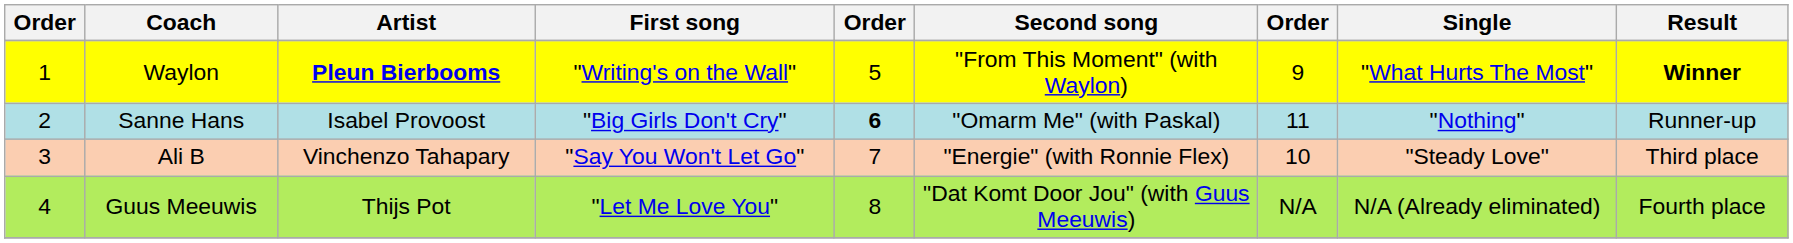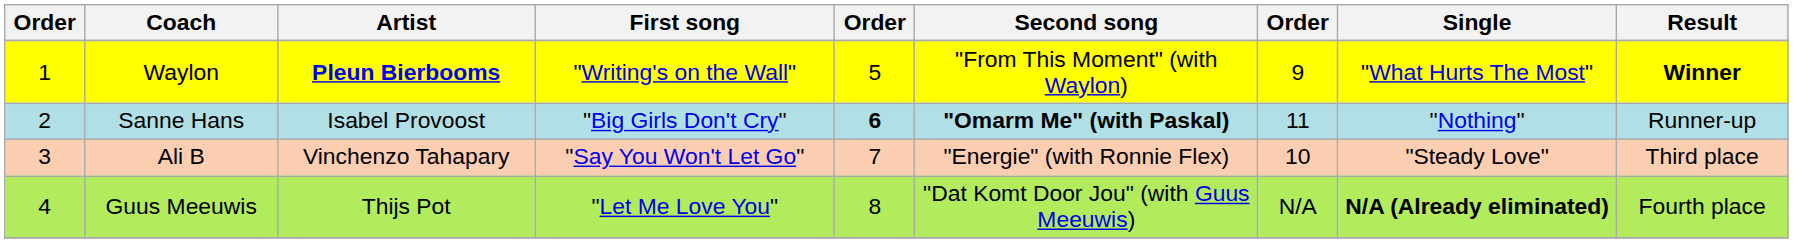Sanne Hans | Second song: normal -> bold
Guus Meeuwis | Single: normal -> bold
